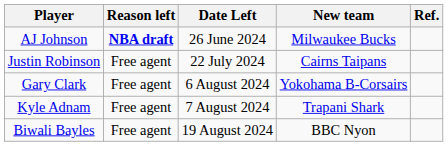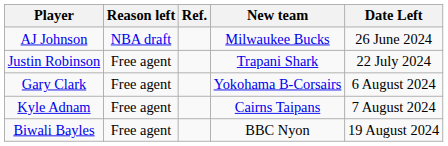columns swapped: Date Left <-> Ref.
AJ Johnson | Reason left: bold -> normal
Justin Robinson | New team: Cairns Taipans -> Trapani Shark
Kyle Adnam | New team: Trapani Shark -> Cairns Taipans
